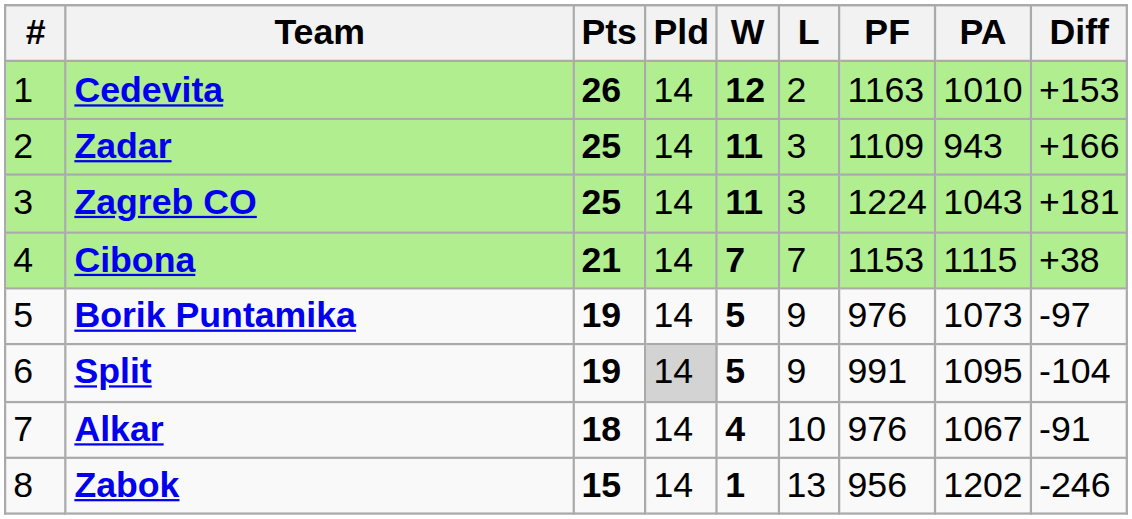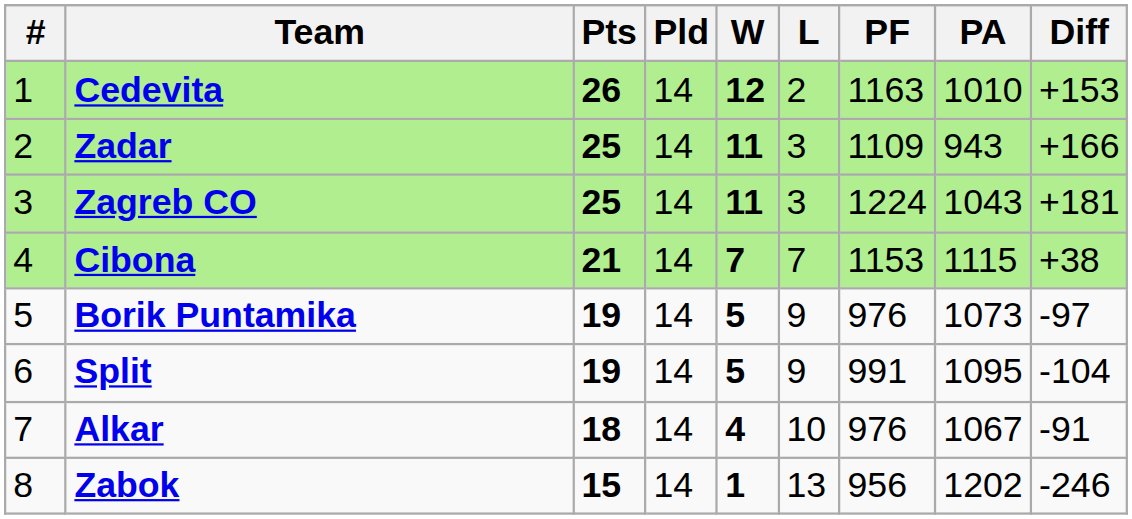Split | Pld: lightgrey background -> no background
